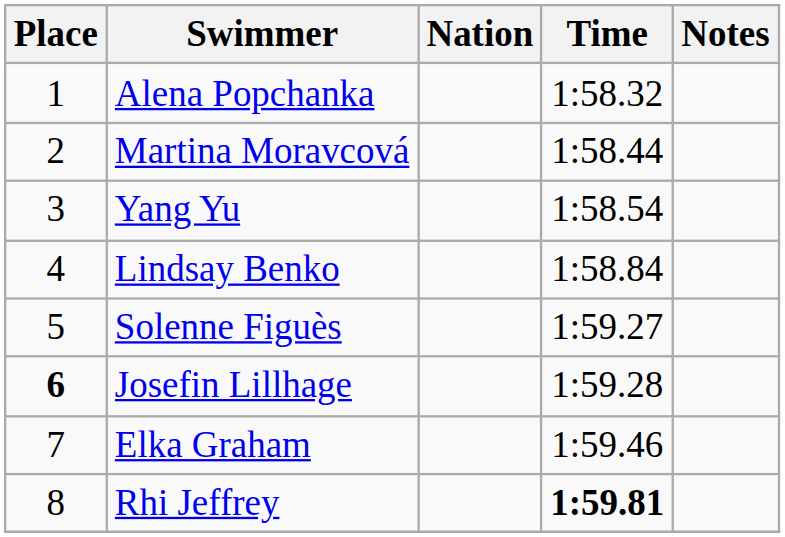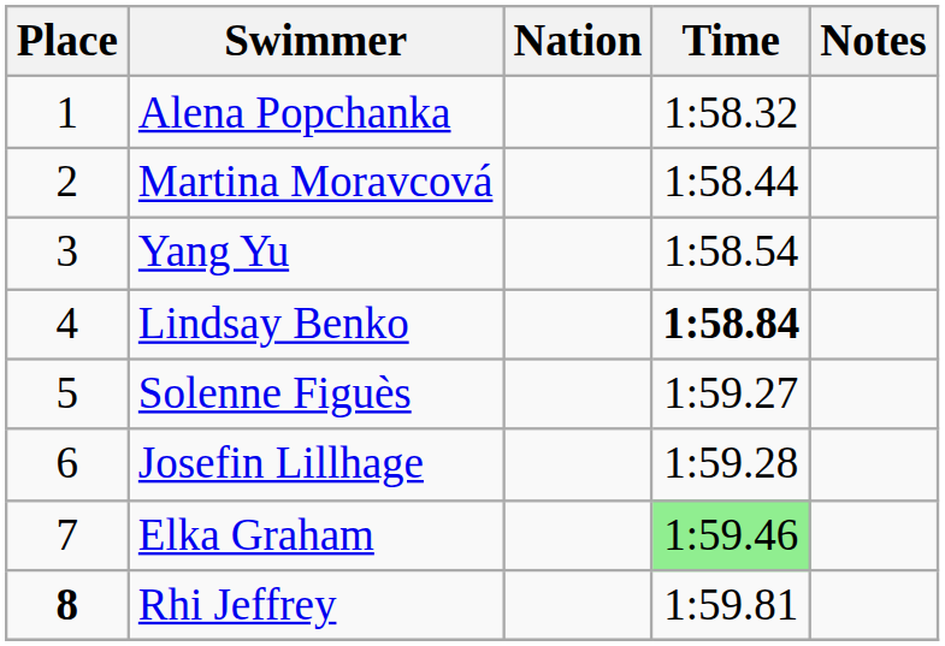Lindsay Benko | Time: normal -> bold
Josefin Lillhage | Place: bold -> normal
Elka Graham | Time: no background -> lightgreen background
Rhi Jeffrey | Place: normal -> bold
Rhi Jeffrey | Time: bold -> normal
